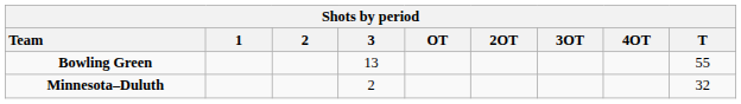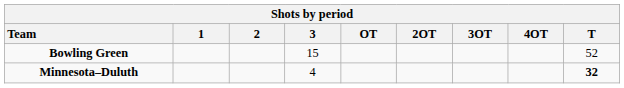Bowling Green | 3: 13 -> 15
Bowling Green | T: 55 -> 52
Minnesota–Duluth | 3: 2 -> 4
Minnesota–Duluth | T: normal -> bold
